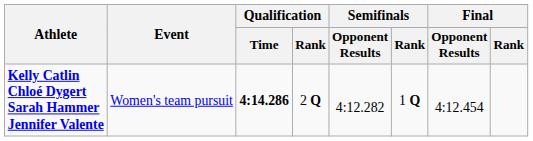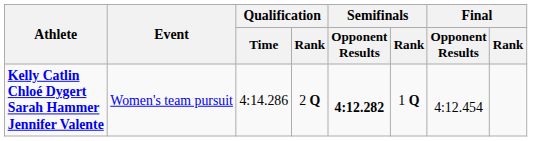Kelly Catlin Chloé Dygert Sarah Hammer Jennifer Valente | Qualification / Time: bold -> normal
Kelly Catlin Chloé Dygert Sarah Hammer Jennifer Valente | Semifinals / Opponent Results: normal -> bold
